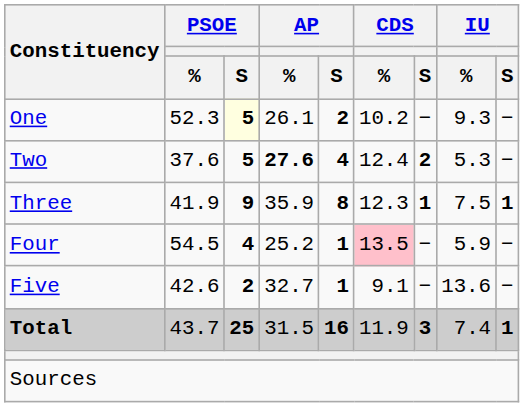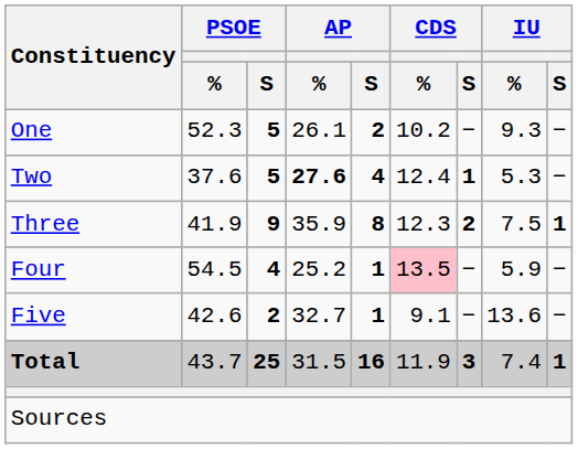One | PSOE / S: lightyellow background -> no background
Two | CDS / S: 2 -> 1
Three | CDS / S: 1 -> 2
